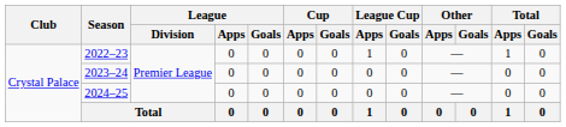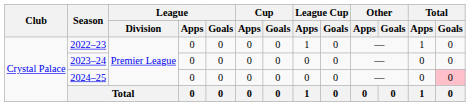2024–25 | Total / Goals: no background -> pink background
